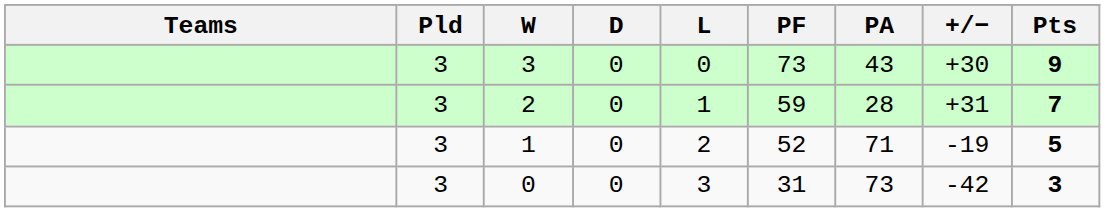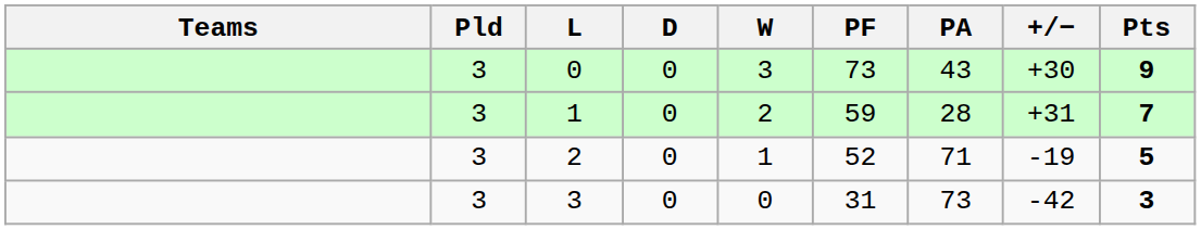columns swapped: W <-> L
